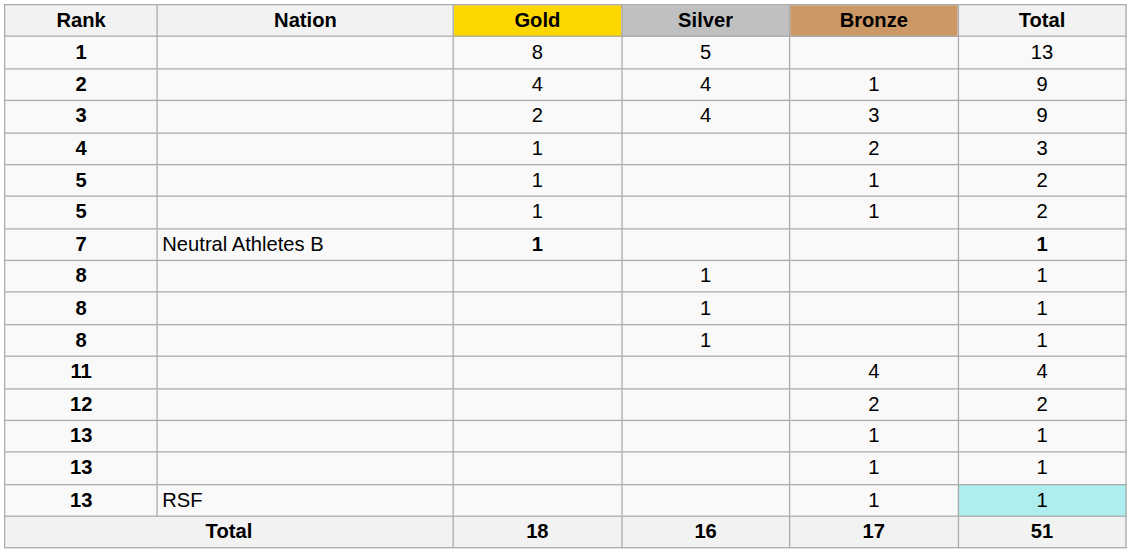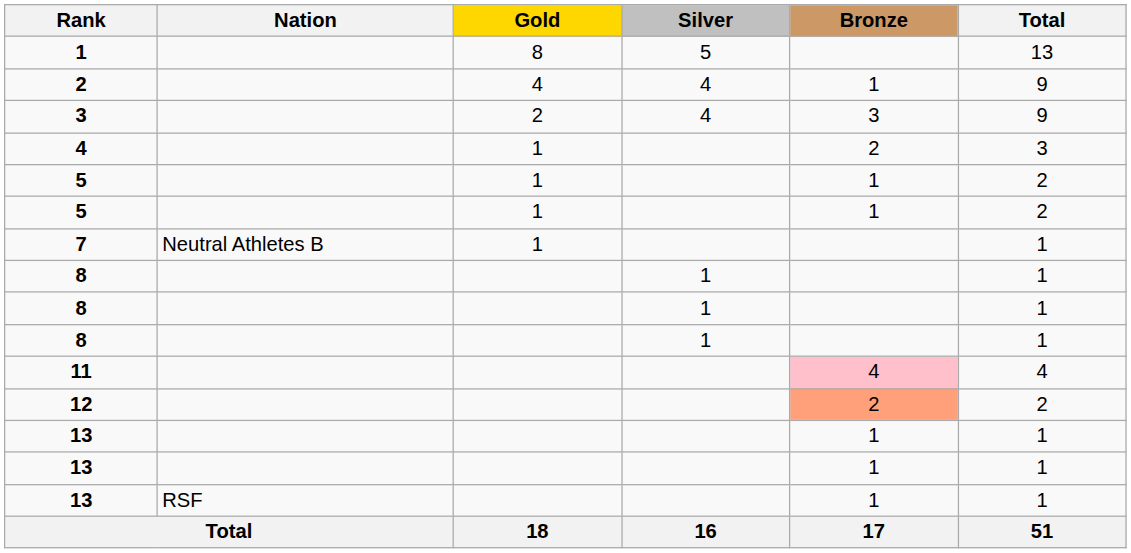7 | Gold: bold -> normal
7 | Total: bold -> normal
11 | Bronze: no background -> pink background
12 | Bronze: no background -> lightsalmon background
13 / RSF | Total: paleturquoise background -> no background
